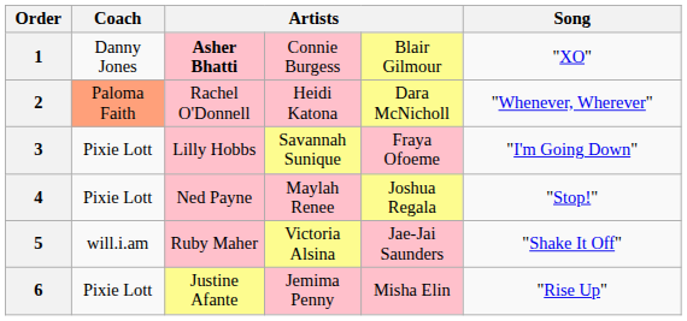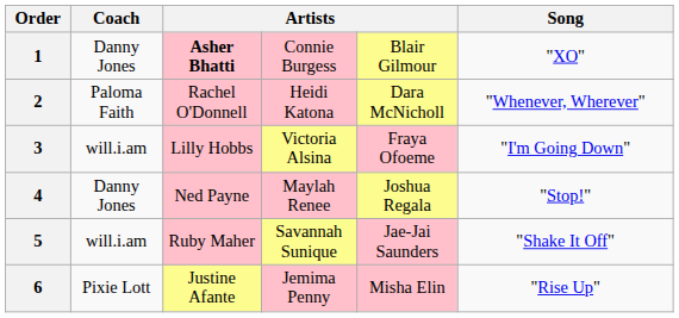2 | Coach: lightsalmon background -> no background
3 | Coach: Pixie Lott -> will.i.am
3 | column 4: Savannah Sunique -> Victoria Alsina
4 | Coach: Pixie Lott -> Danny Jones
5 | column 4: Victoria Alsina -> Savannah Sunique
